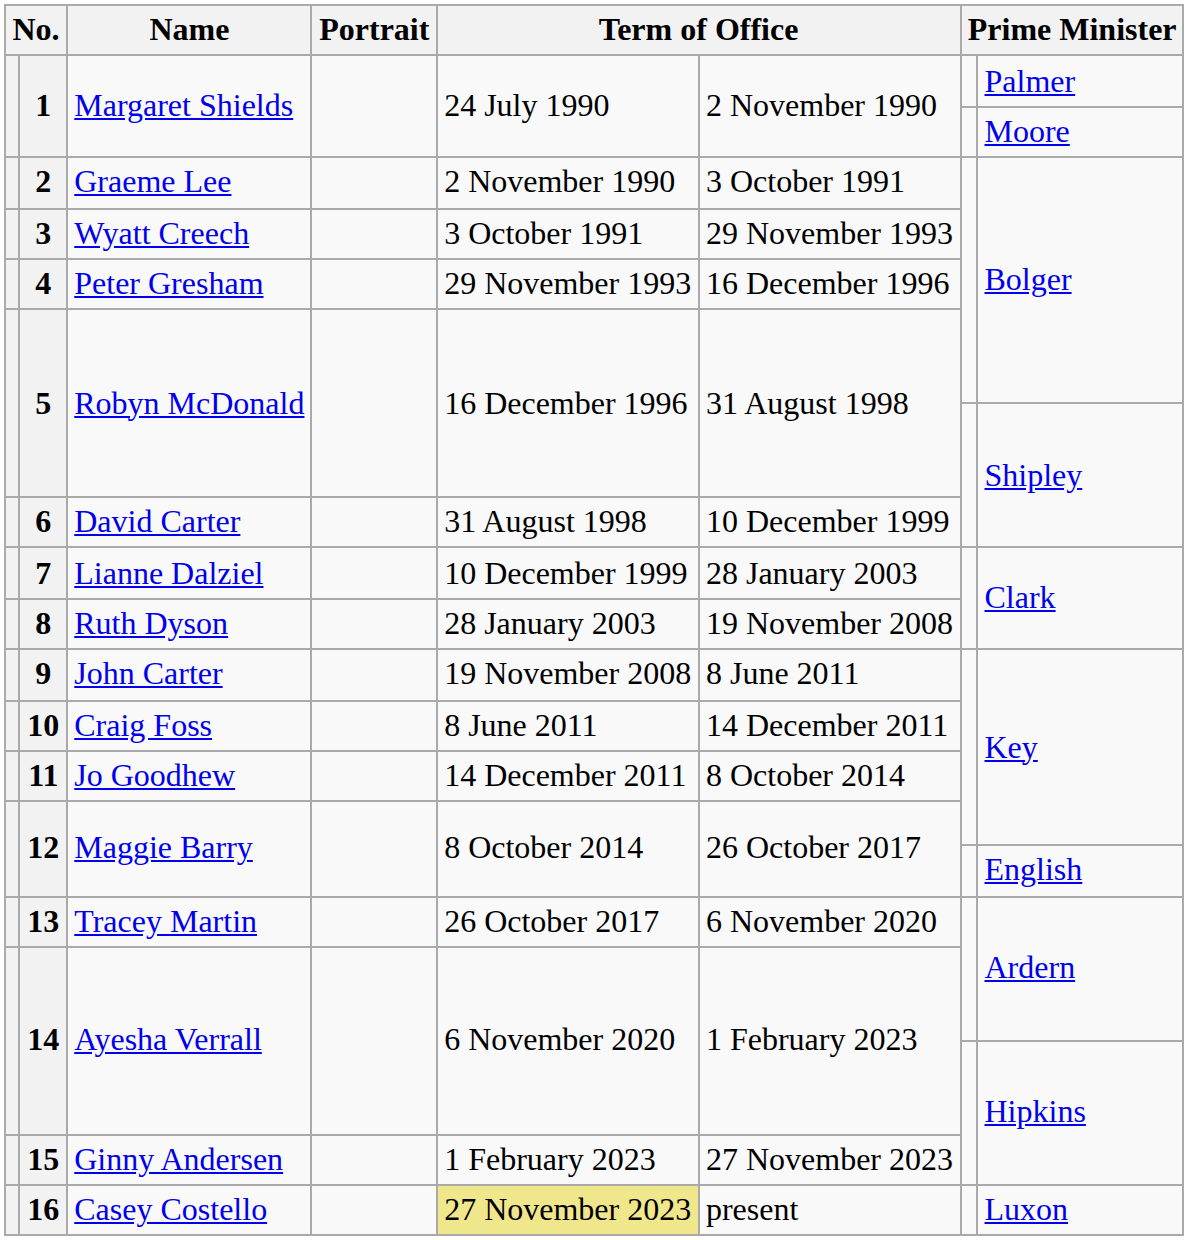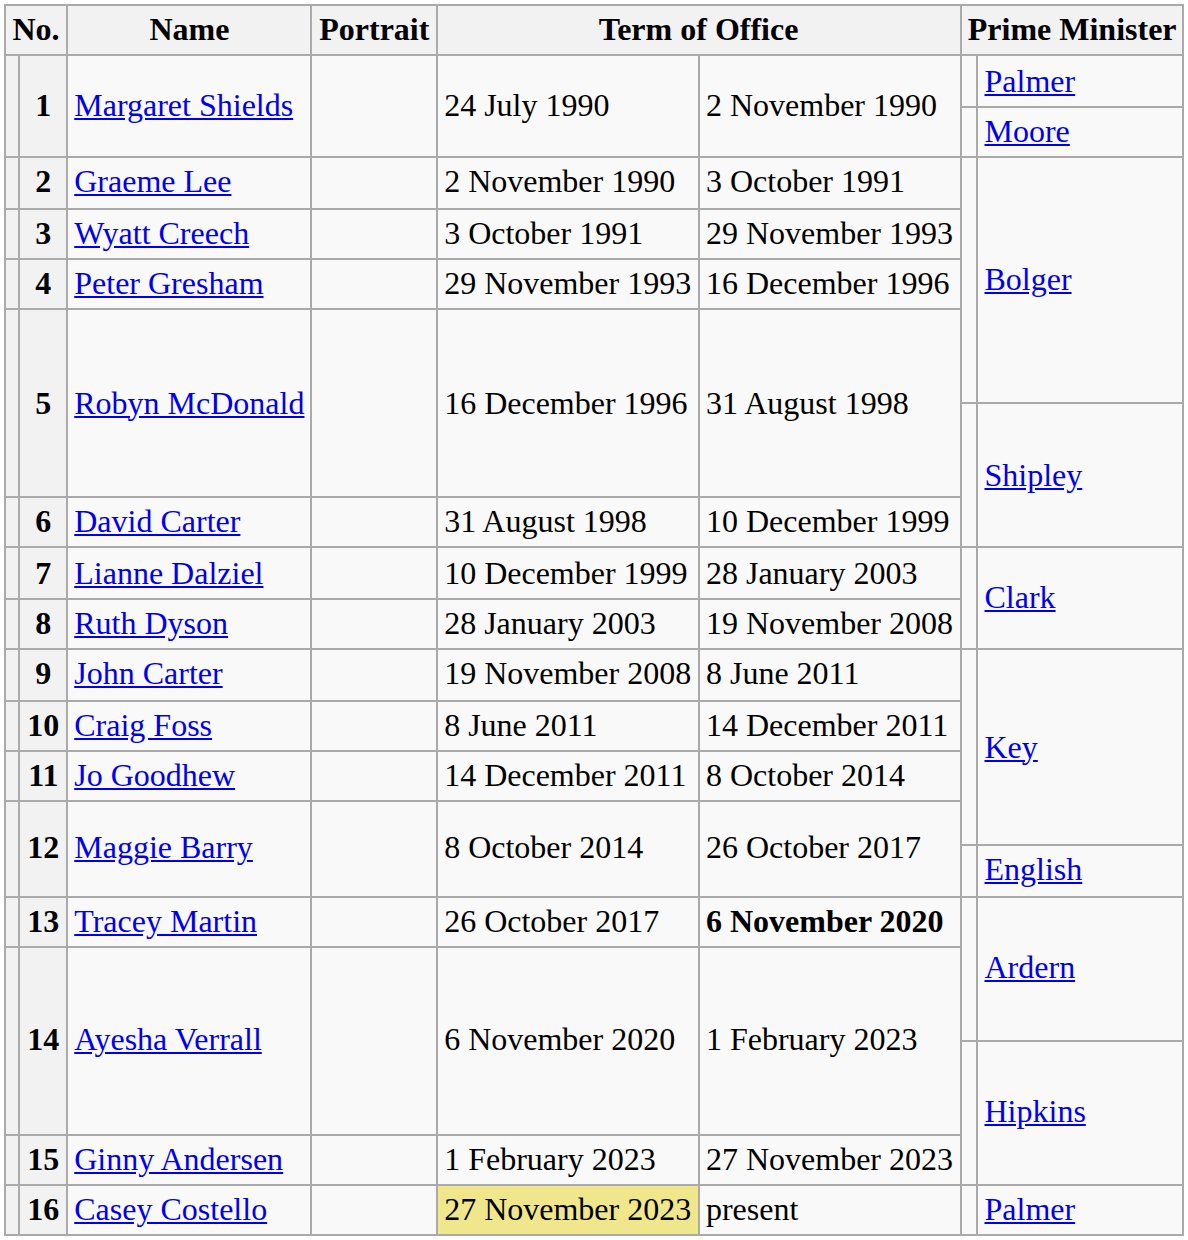13 | column 6: normal -> bold
16 | column 8: Luxon -> Palmer
